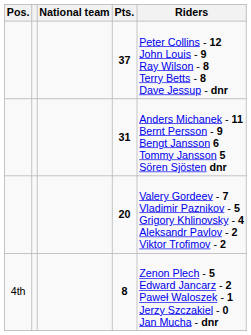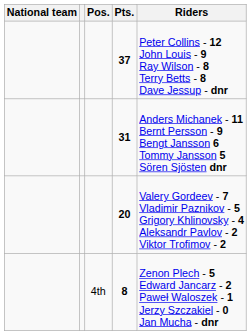columns swapped: Pos. <-> National team
